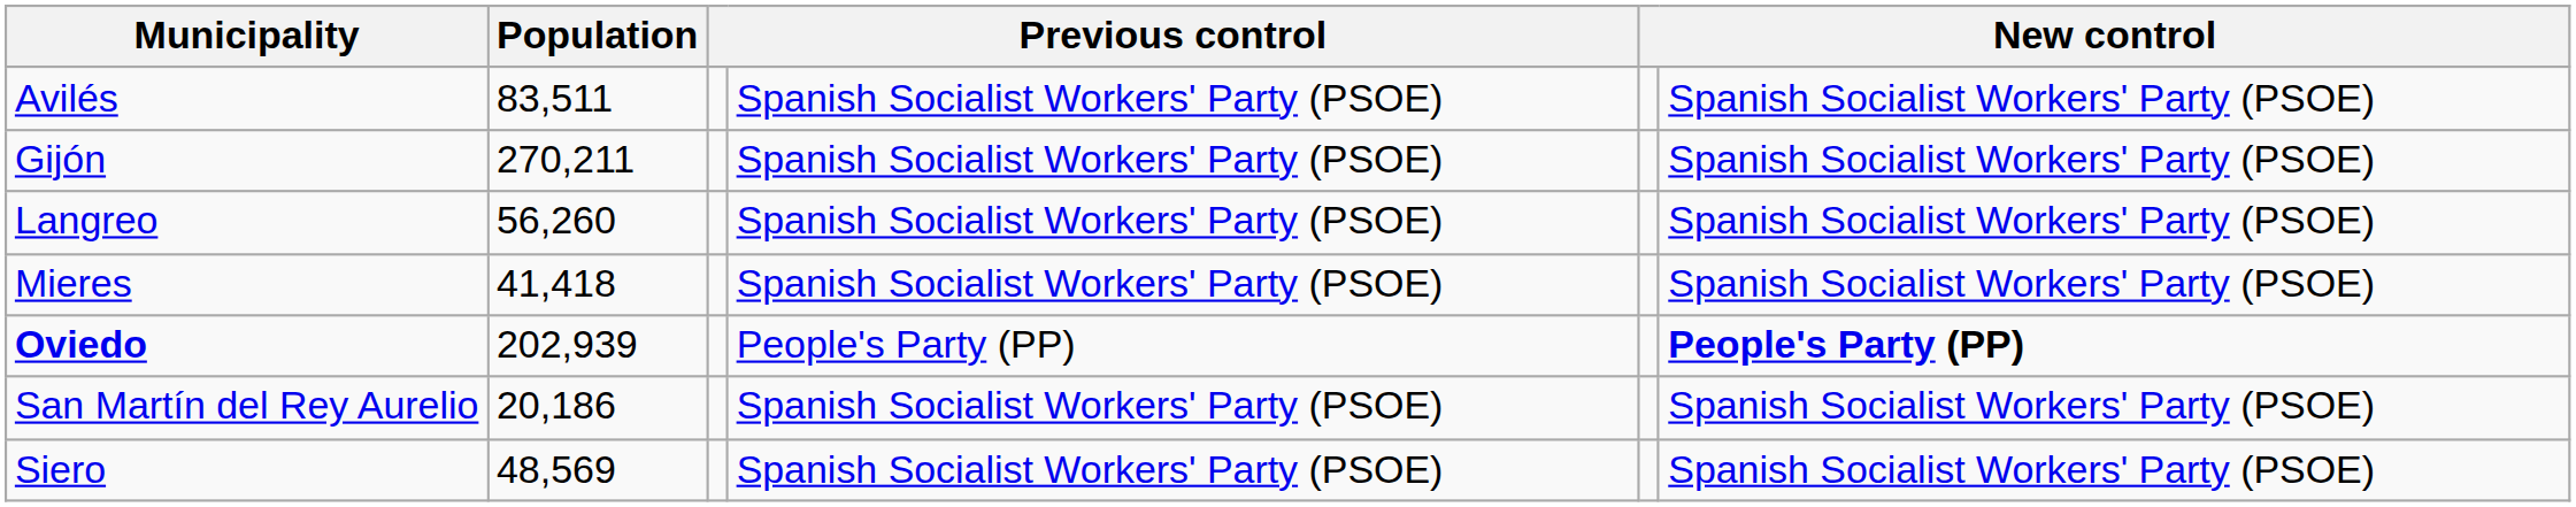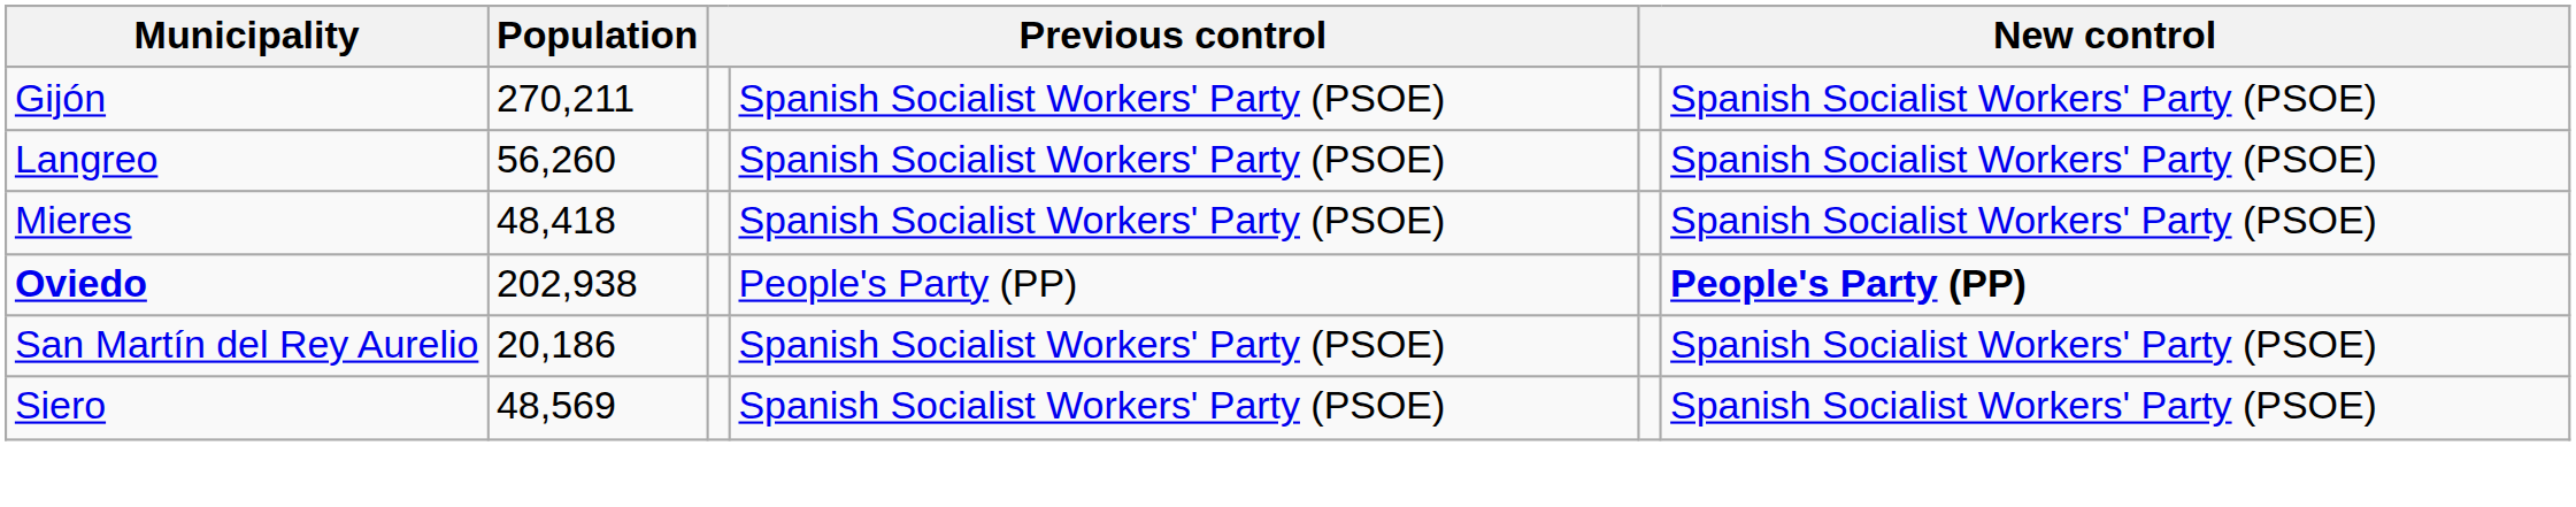- row: Avilés | 83,511 | Spanish Socialist Workers' Party (PSOE) | Spanish Socialist Workers' Party (PSOE)
Mieres | Population: 41,418 -> 48,418
Oviedo | Population: 202,939 -> 202,938
